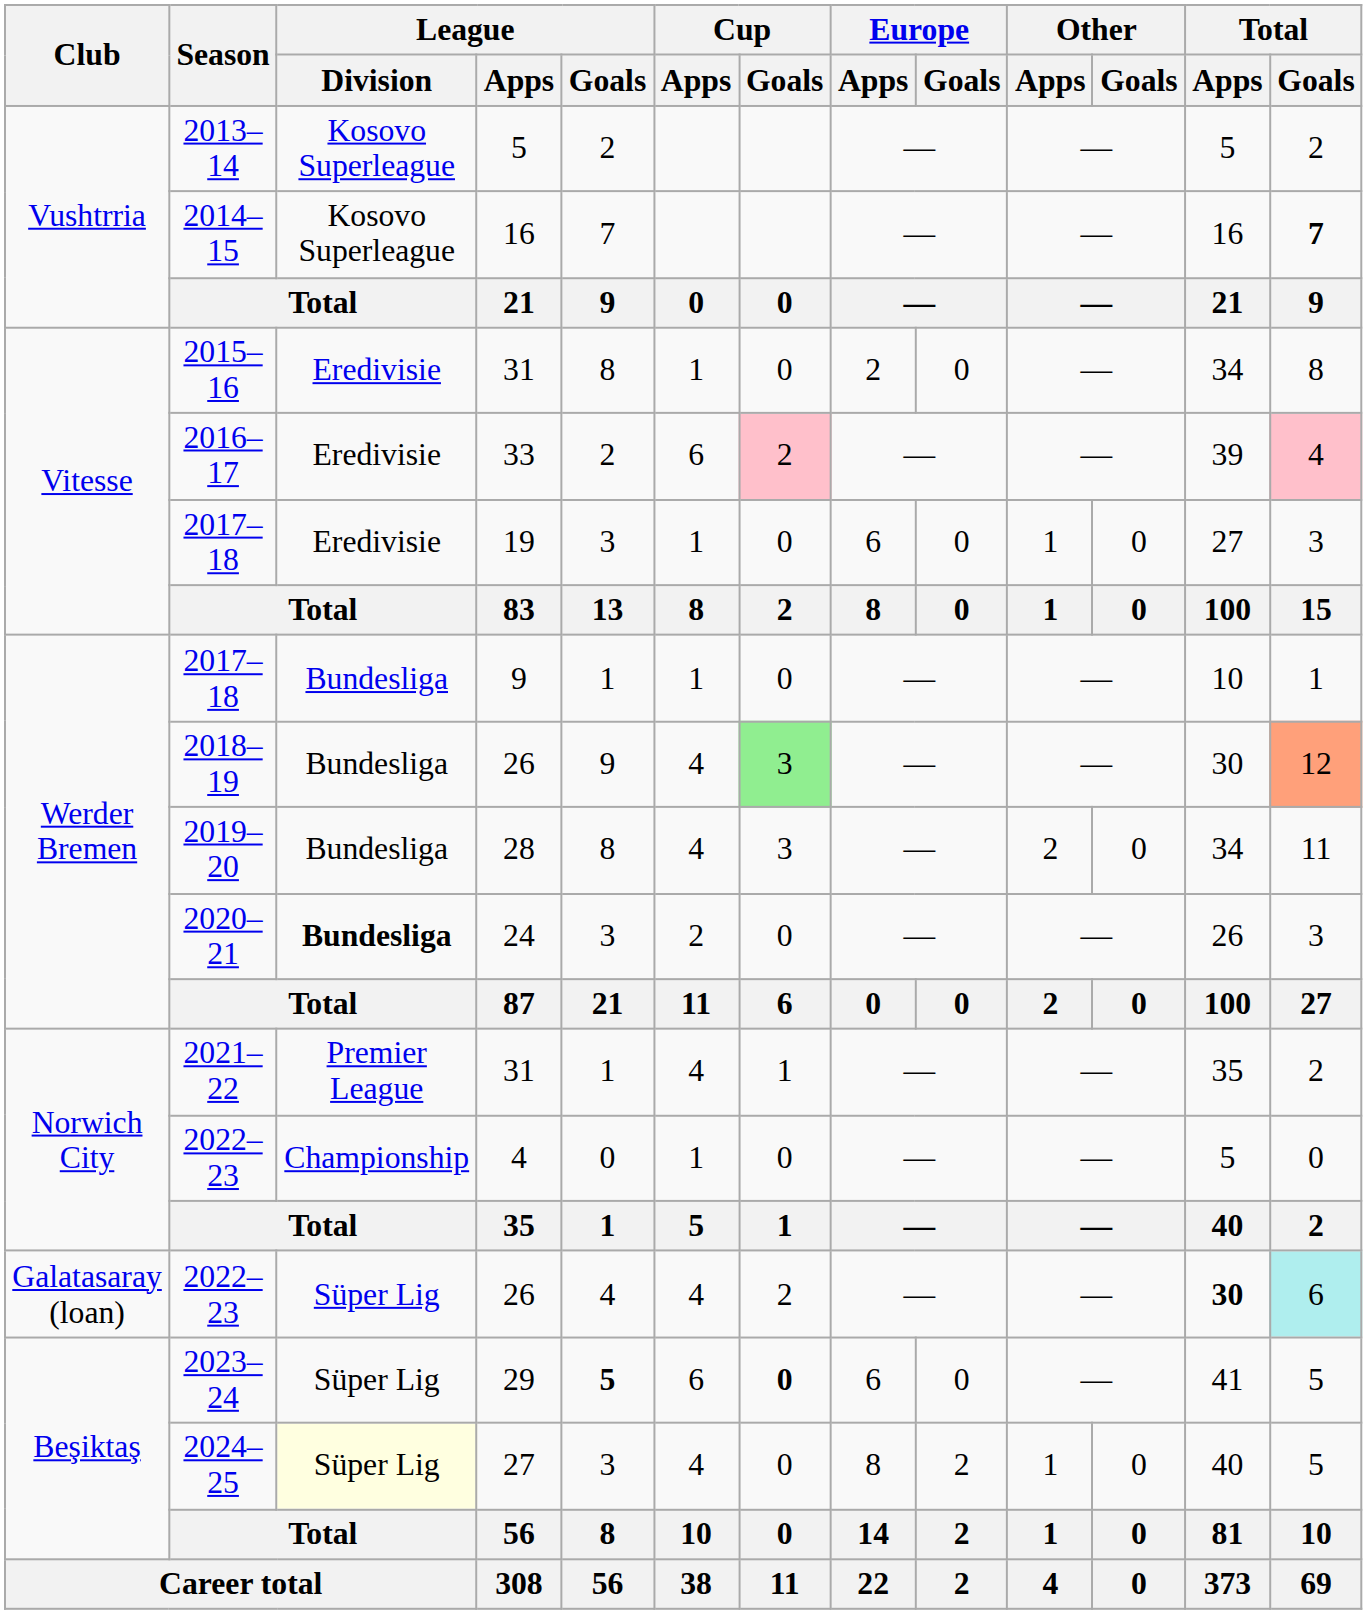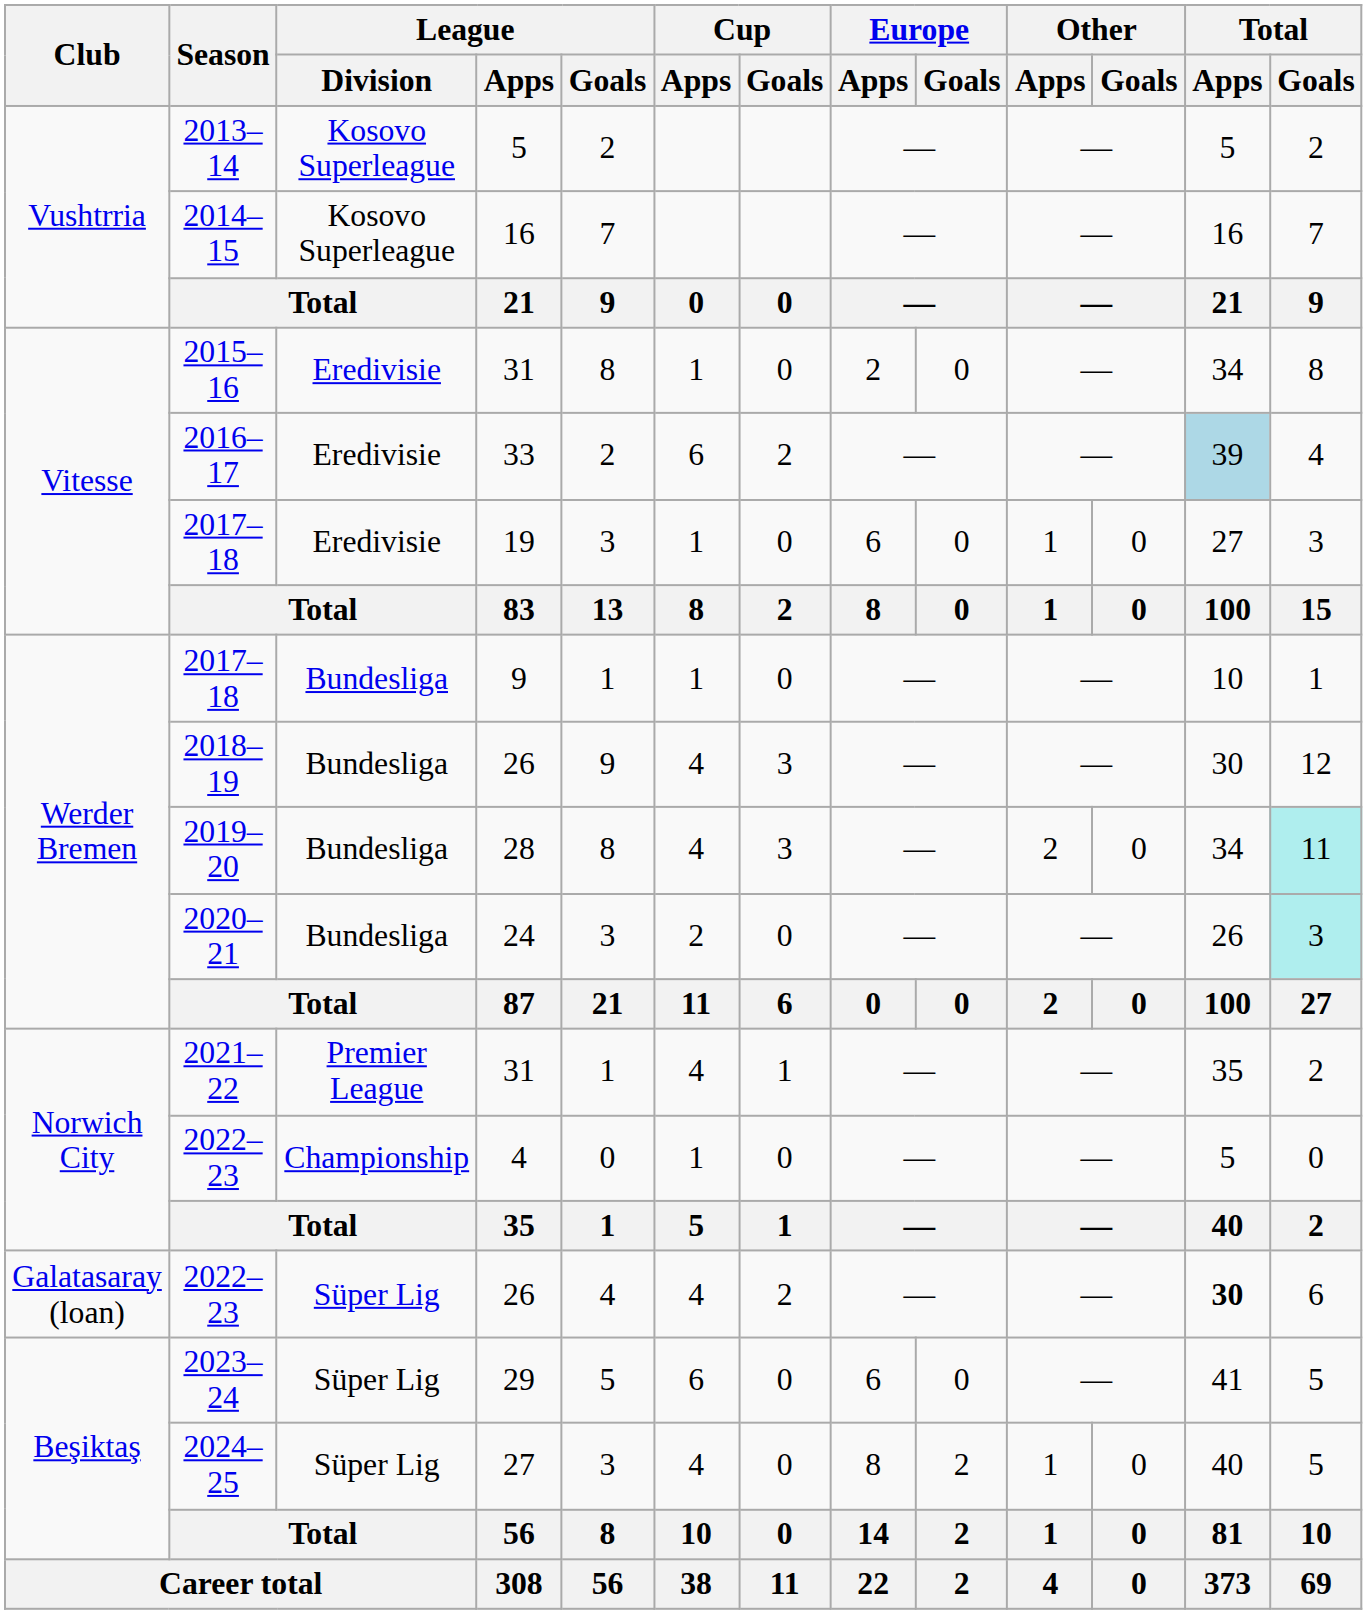2014–15 | Total / Goals: bold -> normal
2016–17 | Cup / Goals: pink background -> no background
2016–17 | Total / Apps: no background -> lightblue background
2016–17 | Total / Goals: pink background -> no background
2018–19 | Cup / Goals: lightgreen background -> no background
2018–19 | Total / Goals: lightsalmon background -> no background
2019–20 | Total / Goals: no background -> paleturquoise background
2020–21 | League / Division: bold -> normal
2020–21 | Total / Goals: no background -> paleturquoise background
2022–23 / 26 | Total / Goals: paleturquoise background -> no background
2023–24 | League / Goals: bold -> normal
2023–24 | Cup / Goals: bold -> normal
2024–25 | League / Division: lightyellow background -> no background
